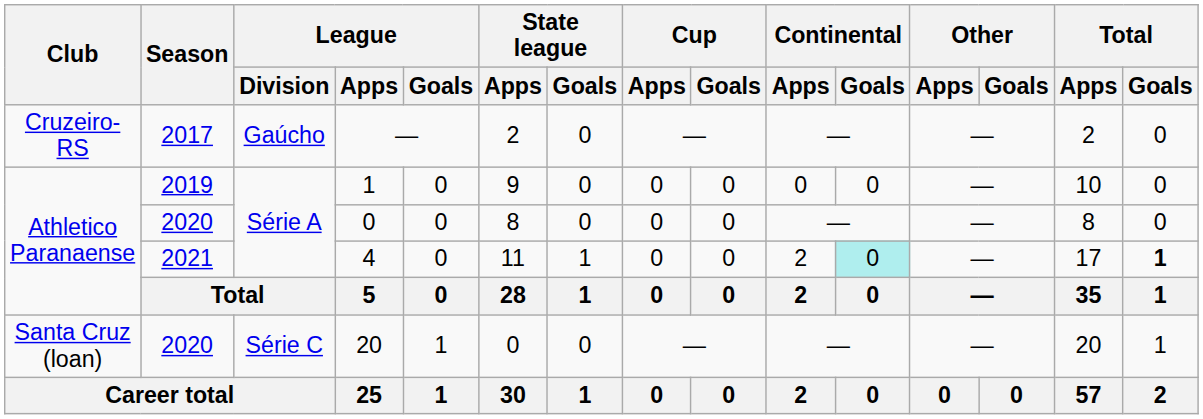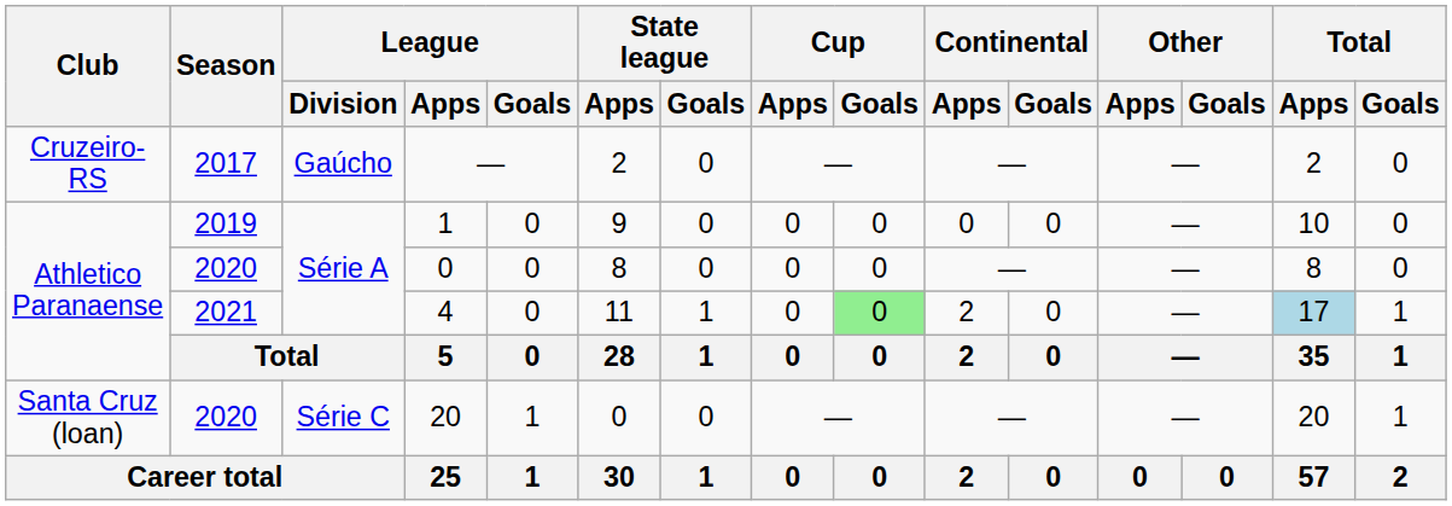4 | Cup / Goals: no background -> lightgreen background
4 | Continental / Goals: paleturquoise background -> no background
4 | Total / Apps: no background -> lightblue background
4 | Total / Goals: bold -> normal
